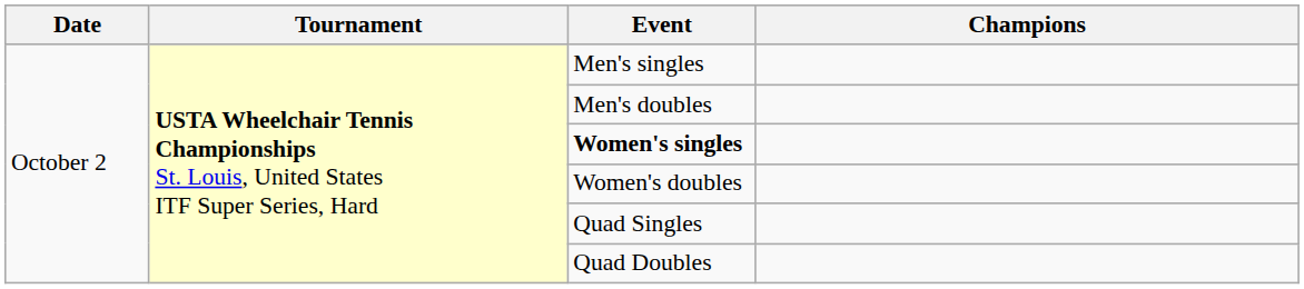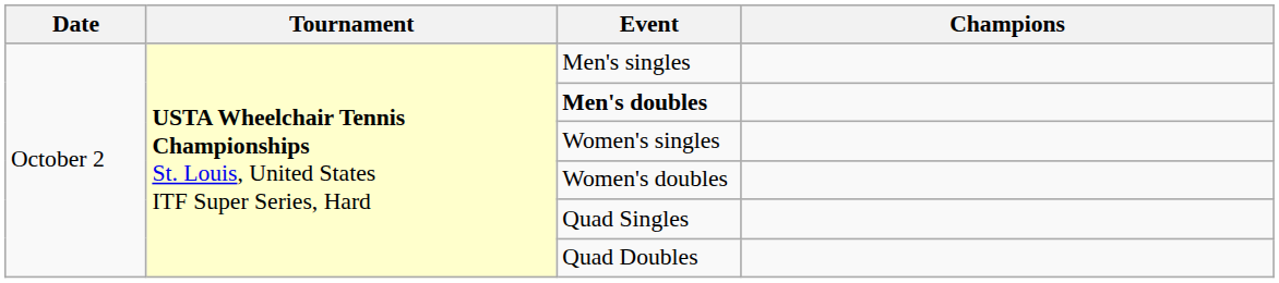Men's doubles | Event: normal -> bold
Women's singles | Event: bold -> normal
